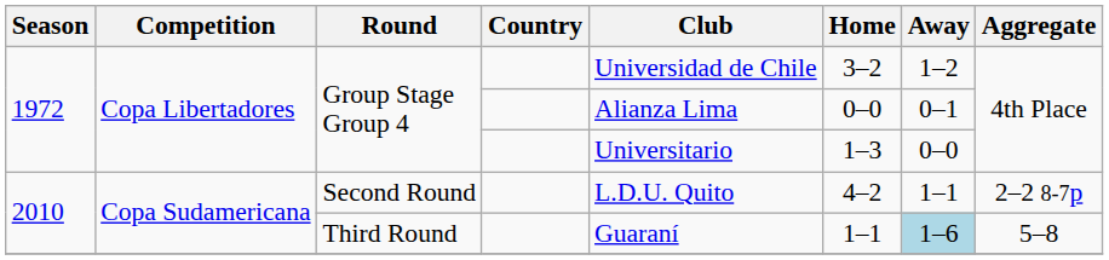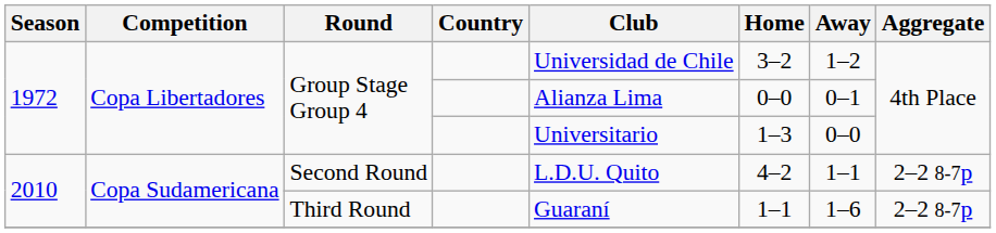Third Round | Away: lightblue background -> no background
Third Round | Aggregate: 5–8 -> 2–2 8-7p
